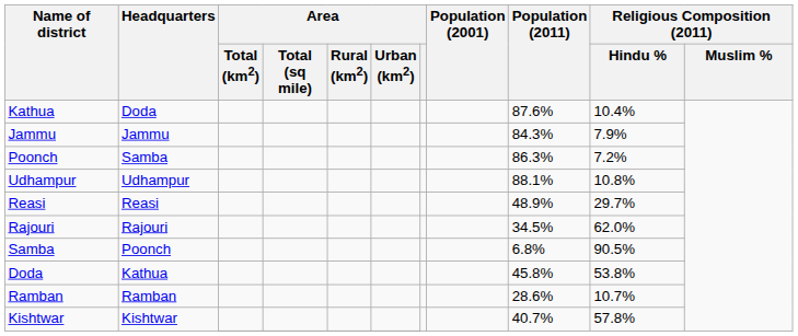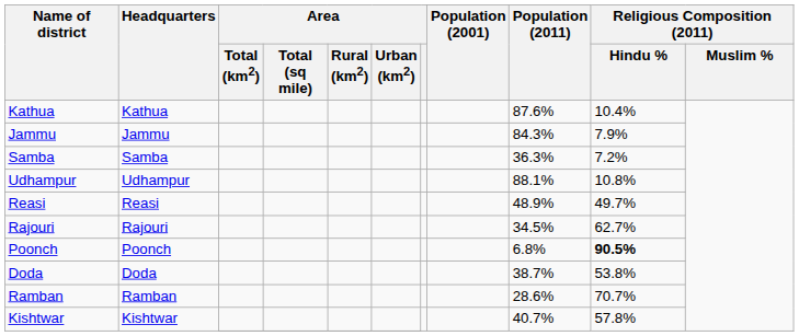row 3 | Headquarters: Doda -> Kathua
row 5 | Name of district: Poonch -> Samba
row 5 | Population (2011): 86.3% -> 36.3%
row 7 | Religious Composition (2011) / Hindu %: 29.7% -> 49.7%
row 8 | Religious Composition (2011) / Hindu %: 62.0% -> 62.7%
row 9 | Name of district: Samba -> Poonch
row 9 | Religious Composition (2011) / Hindu %: normal -> bold
row 10 | Headquarters: Kathua -> Doda
row 10 | Population (2011): 45.8% -> 38.7%
row 11 | Religious Composition (2011) / Hindu %: 10.7% -> 70.7%
